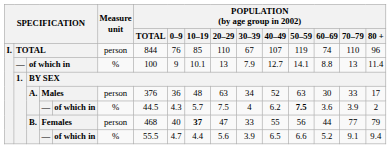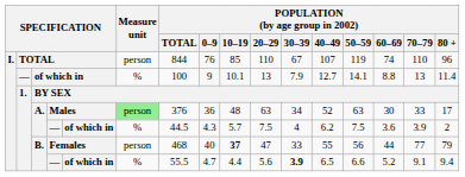Males | Measure unit: no background -> lightgreen background
A. / — | POPULATION (by age group in 2002) / 50–59: bold -> normal
B. / — | POPULATION (by age group in 2002) / 30–39: normal -> bold
